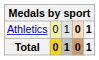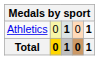Athletics | column 3: normal -> bold
Athletics | column 4: bold -> normal
